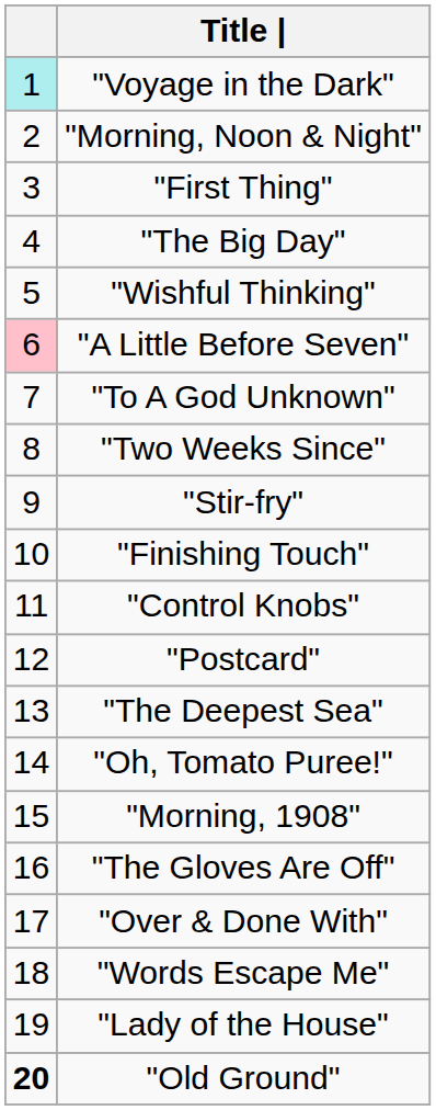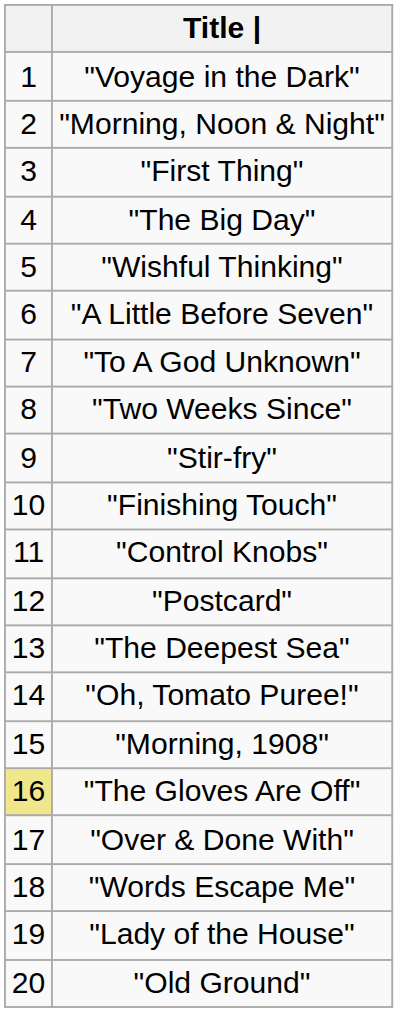"Voyage in the Dark" | column 1: paleturquoise background -> no background
"A Little Before Seven" | column 1: pink background -> no background
"The Gloves Are Off" | column 1: no background -> khaki background
"Old Ground" | column 1: bold -> normal
